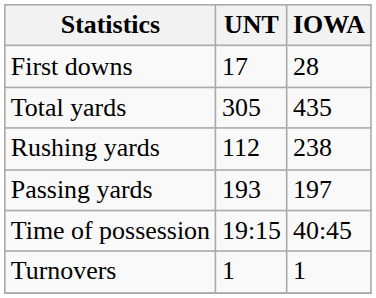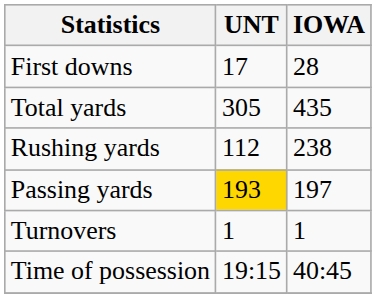Passing yards | UNT: no background -> gold background
rows swapped: Turnovers <-> Time of possession
